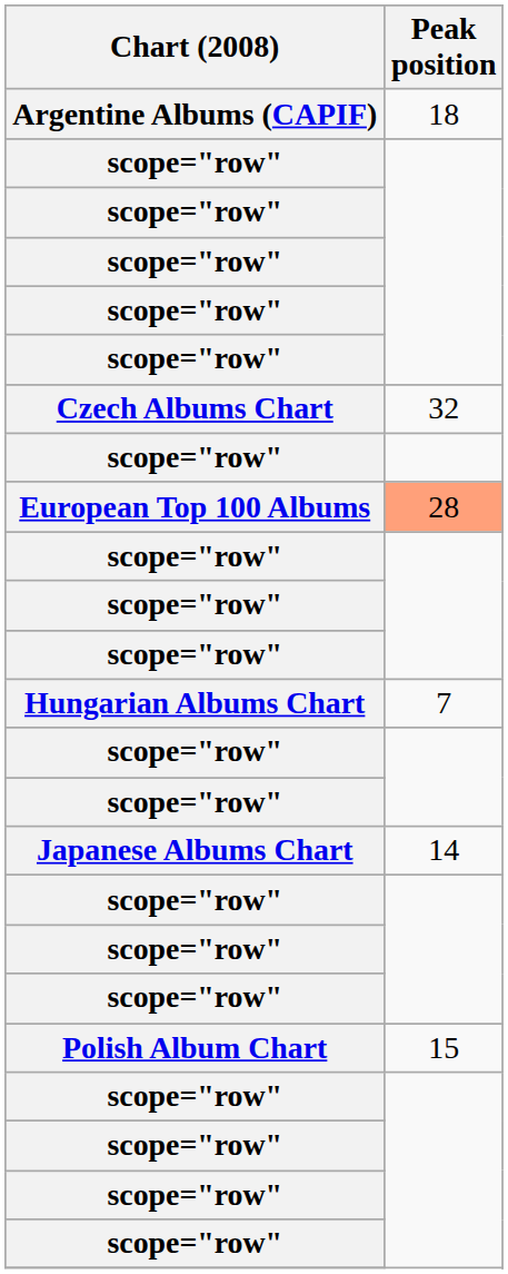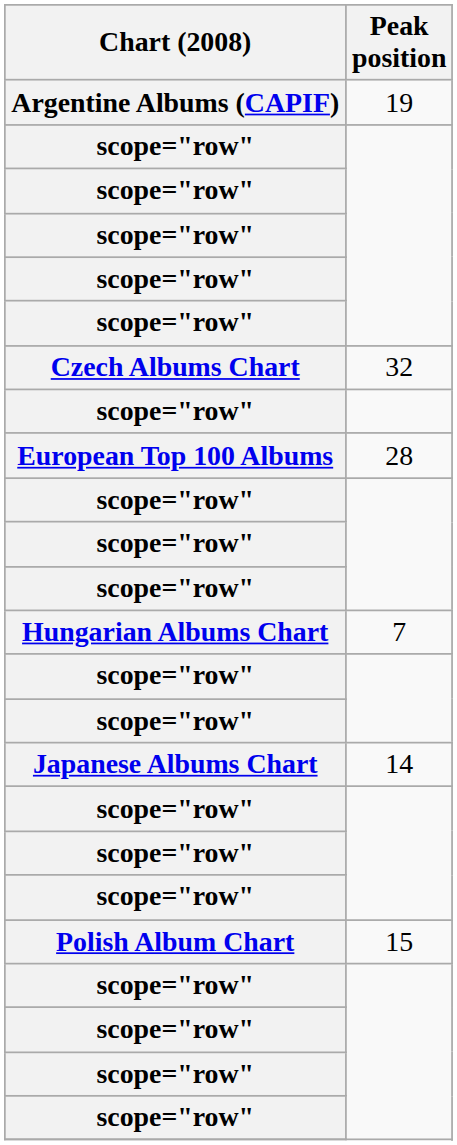Argentine Albums (CAPIF) | Peak position: 18 -> 19
European Top 100 Albums | Peak position: lightsalmon background -> no background
